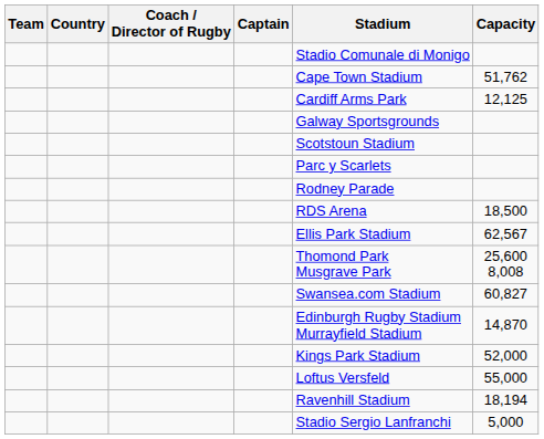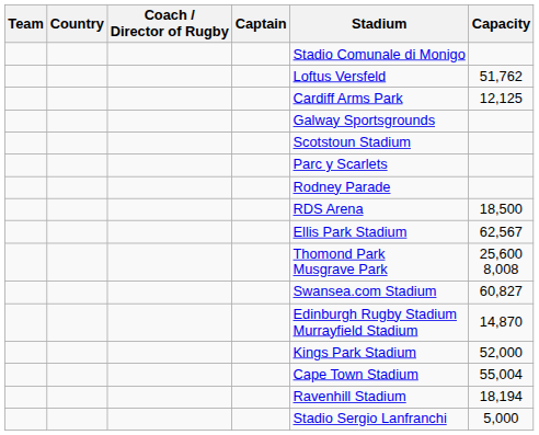row 3 | Stadium: Cape Town Stadium -> Loftus Versfeld
row 15 | Stadium: Loftus Versfeld -> Cape Town Stadium
row 15 | Capacity: 55,000 -> 55,004
